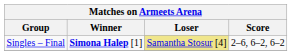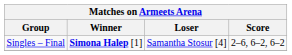Singles – Final | Loser: khaki background -> no background
